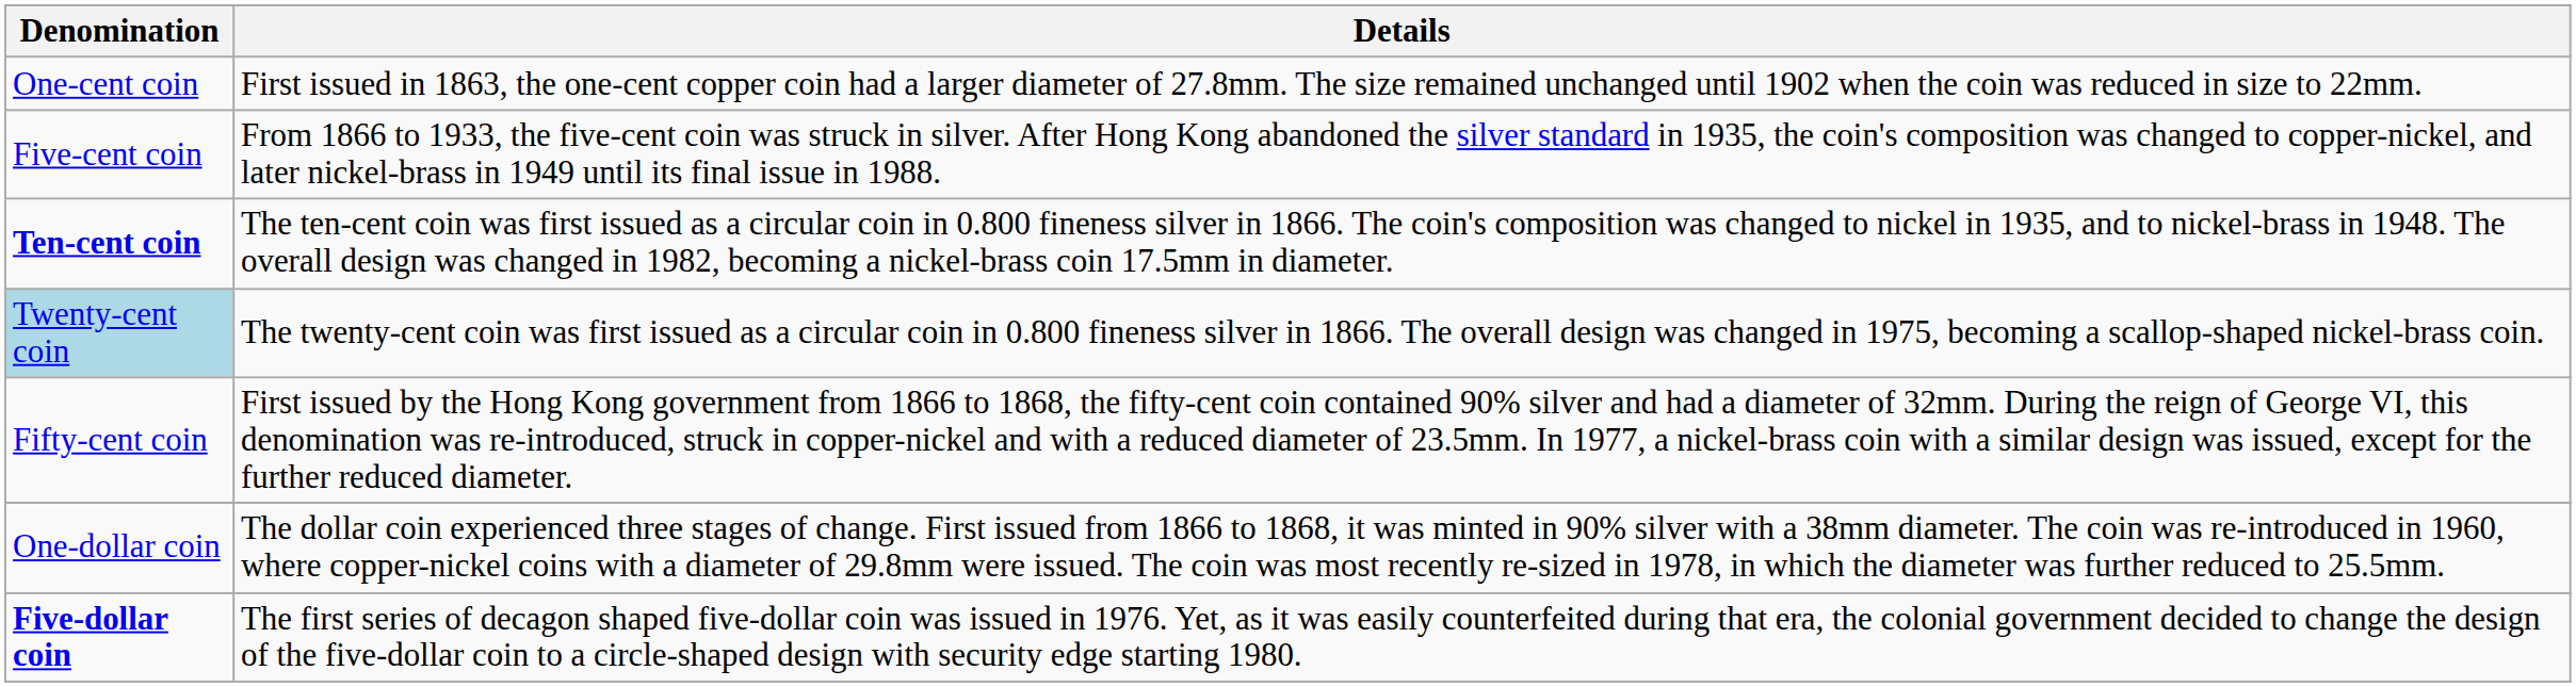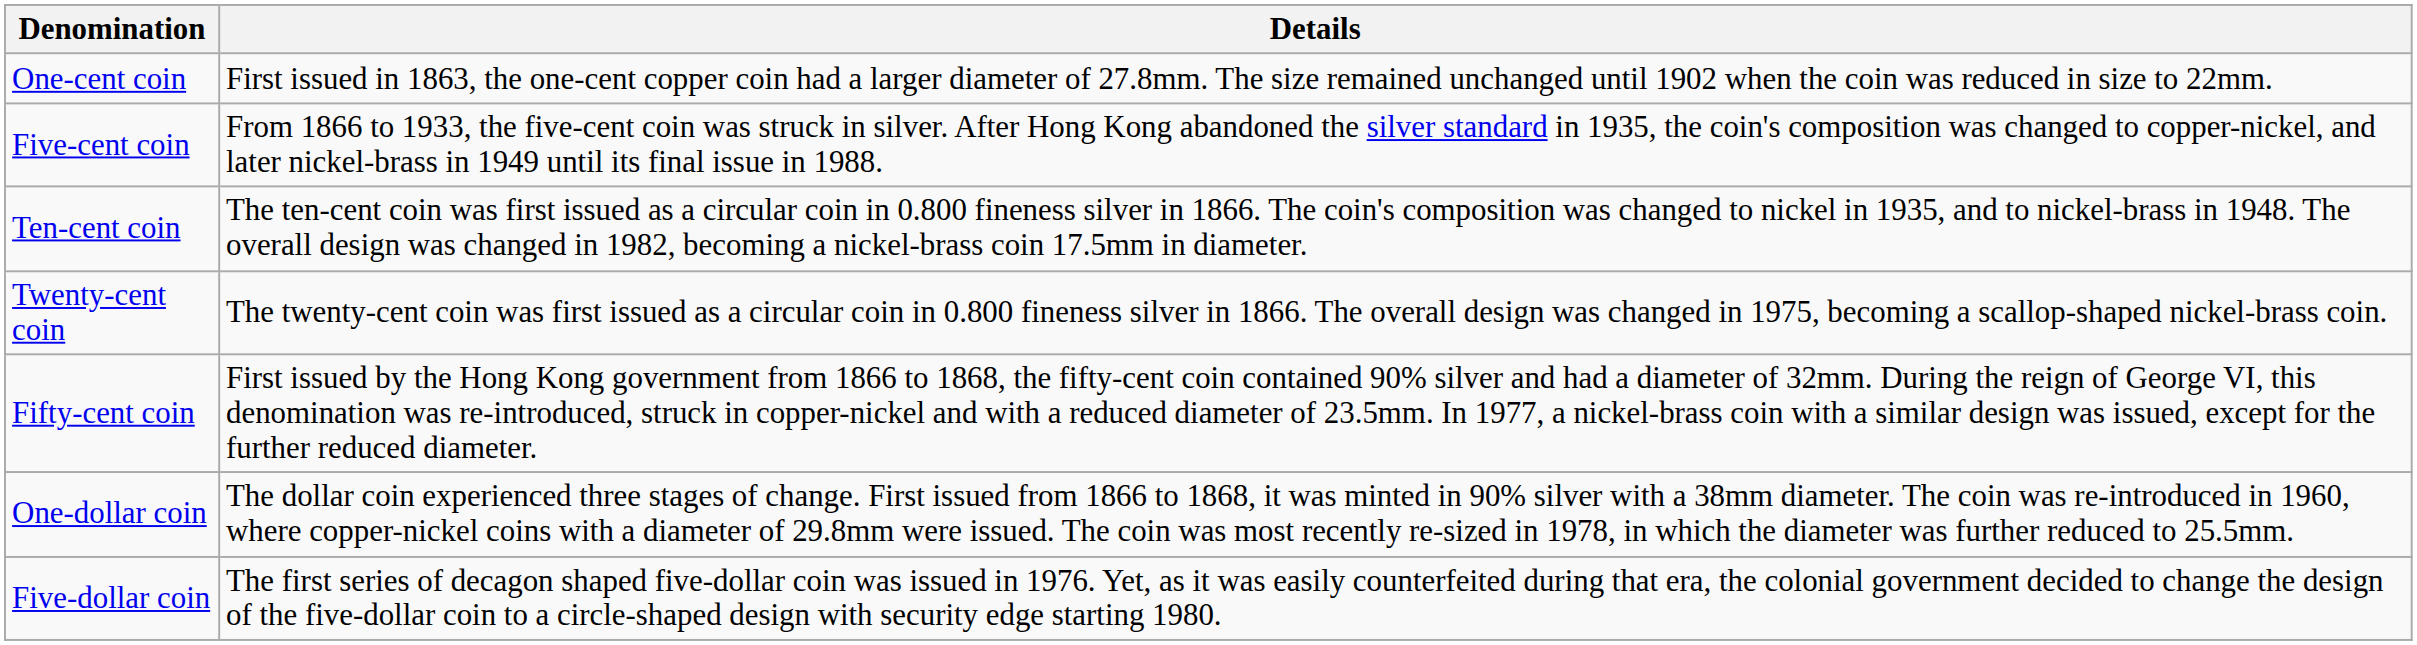Ten-cent coin | Denomination: bold -> normal
Twenty-cent coin | Denomination: lightblue background -> no background
Five-dollar coin | Denomination: bold -> normal
